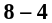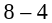row 1 | column 1: bold -> normal
